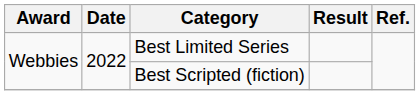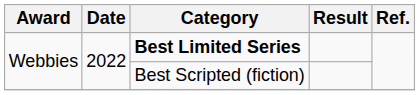Best Limited Series | Category: normal -> bold
